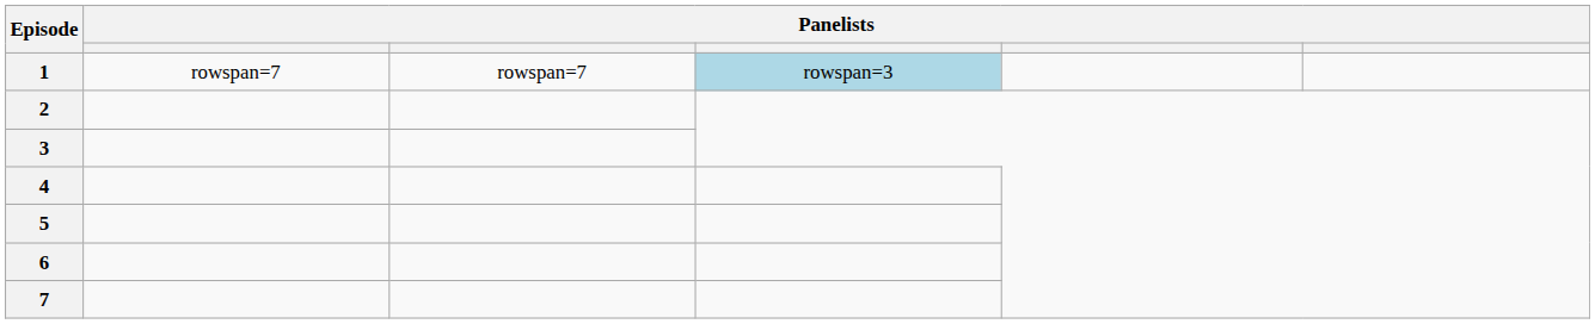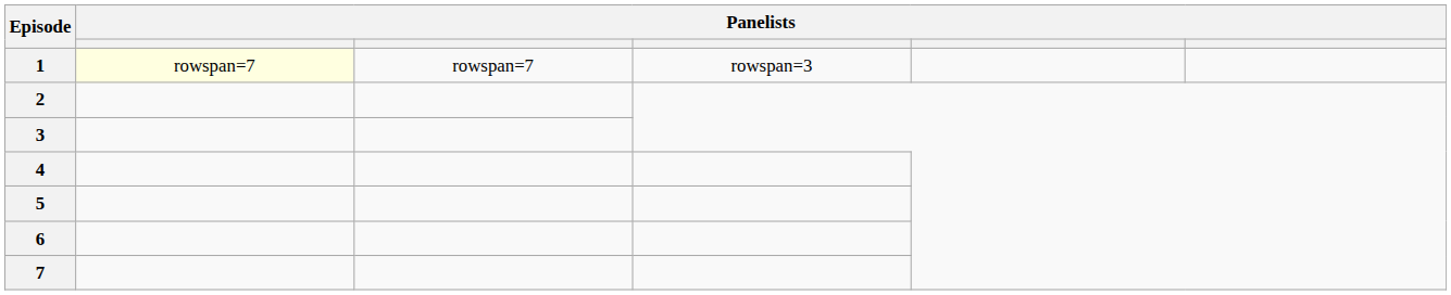1 | column 2: no background -> lightyellow background
1 | column 4: lightblue background -> no background
